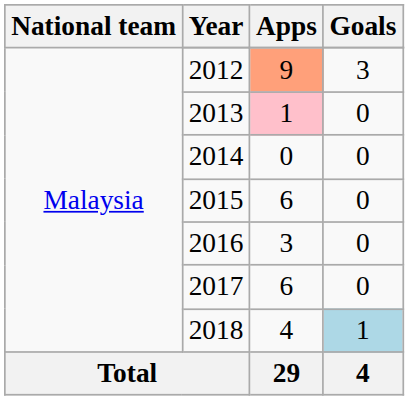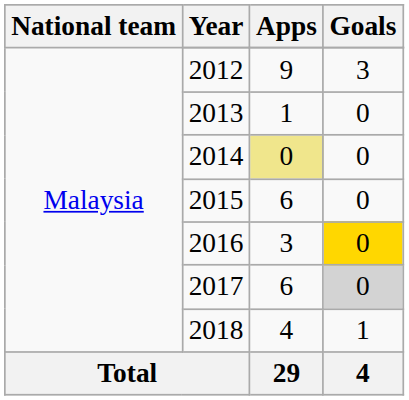2012 | Apps: lightsalmon background -> no background
2013 | Apps: pink background -> no background
2014 | Apps: no background -> khaki background
2016 | Goals: no background -> gold background
2017 | Goals: no background -> lightgrey background
2018 | Goals: lightblue background -> no background
